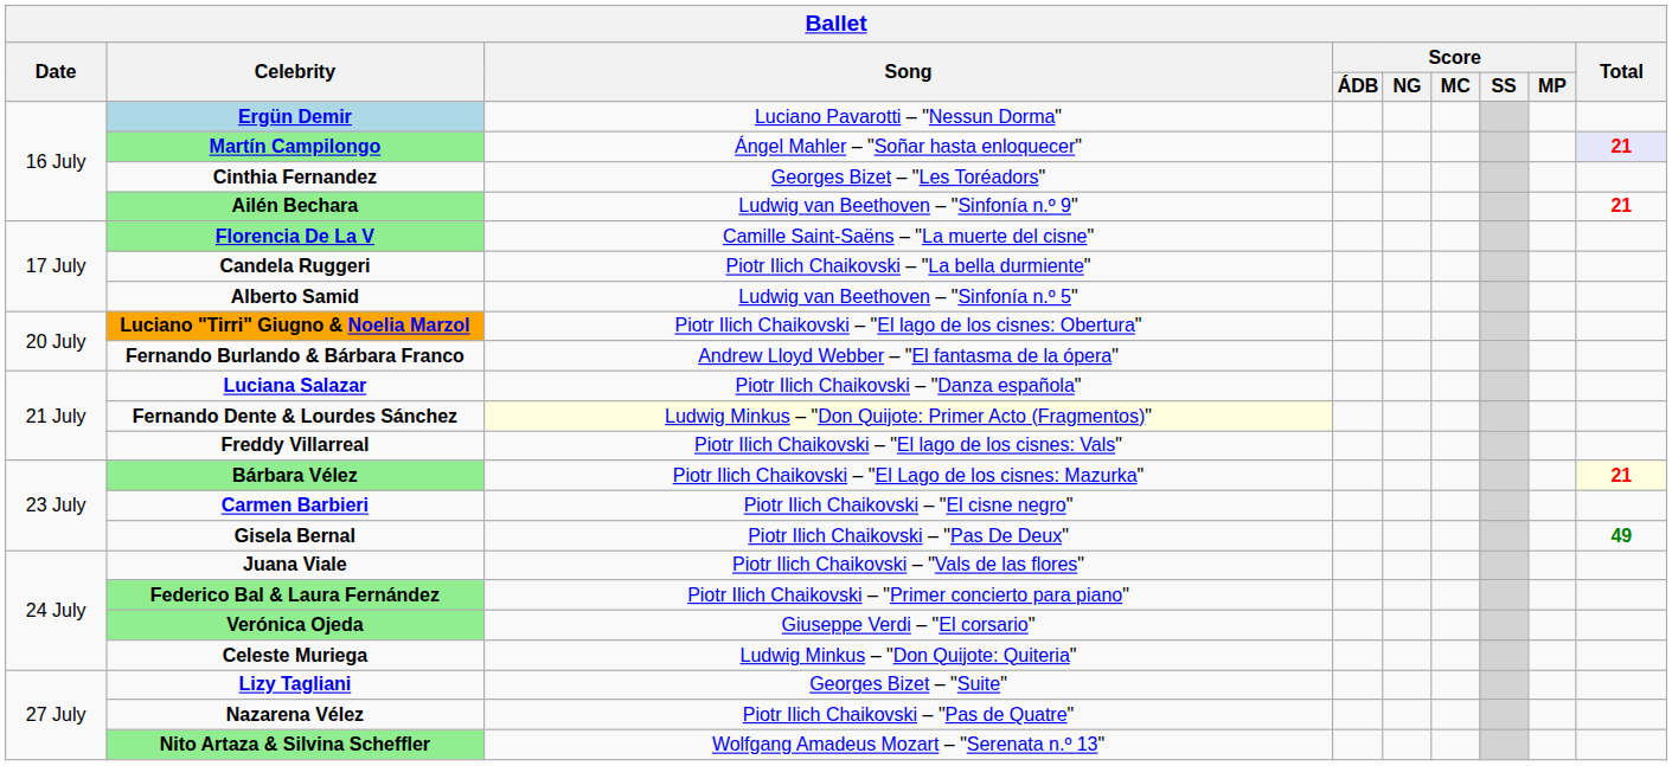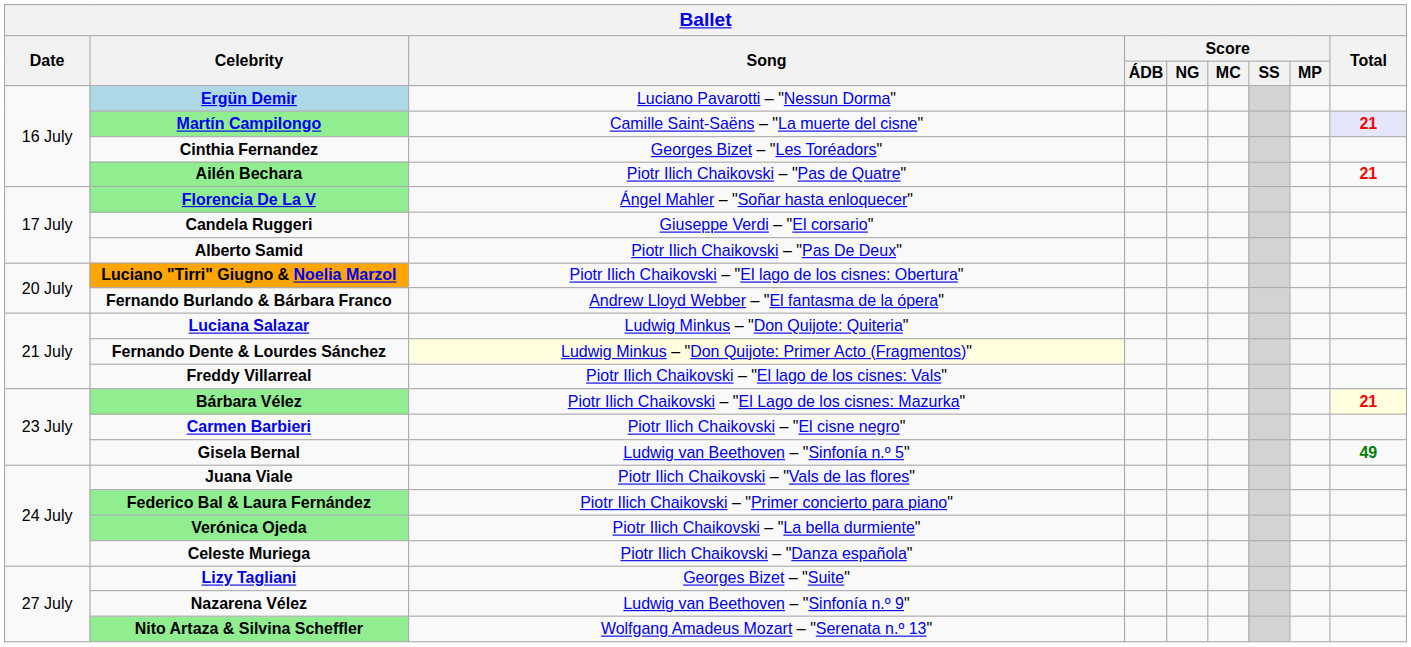Martín Campilongo | Song: Ángel Mahler – "Soñar hasta enloquecer" -> Camille Saint-Saëns – "La muerte del cisne"
Ailén Bechara | Song: Ludwig van Beethoven – "Sinfonía n.º 9" -> Piotr Ilich Chaikovski – "Pas de Quatre"
Florencia De La V | Song: Camille Saint-Saëns – "La muerte del cisne" -> Ángel Mahler – "Soñar hasta enloquecer"
Candela Ruggeri | Song: Piotr Ilich Chaikovski – "La bella durmiente" -> Giuseppe Verdi – "El corsario"
Alberto Samid | Song: Ludwig van Beethoven – "Sinfonía n.º 5" -> Piotr Ilich Chaikovski – "Pas De Deux"
Luciana Salazar | Song: Piotr Ilich Chaikovski – "Danza española" -> Ludwig Minkus – "Don Quijote: Quiteria"
Gisela Bernal | Song: Piotr Ilich Chaikovski – "Pas De Deux" -> Ludwig van Beethoven – "Sinfonía n.º 5"
Verónica Ojeda | Song: Giuseppe Verdi – "El corsario" -> Piotr Ilich Chaikovski – "La bella durmiente"
Celeste Muriega | Song: Ludwig Minkus – "Don Quijote: Quiteria" -> Piotr Ilich Chaikovski – "Danza española"
Nazarena Vélez | Song: Piotr Ilich Chaikovski – "Pas de Quatre" -> Ludwig van Beethoven – "Sinfonía n.º 9"
